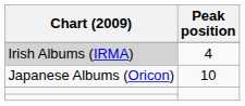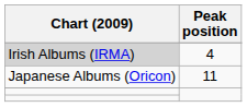row 3 | Peak position: 10 -> 11
